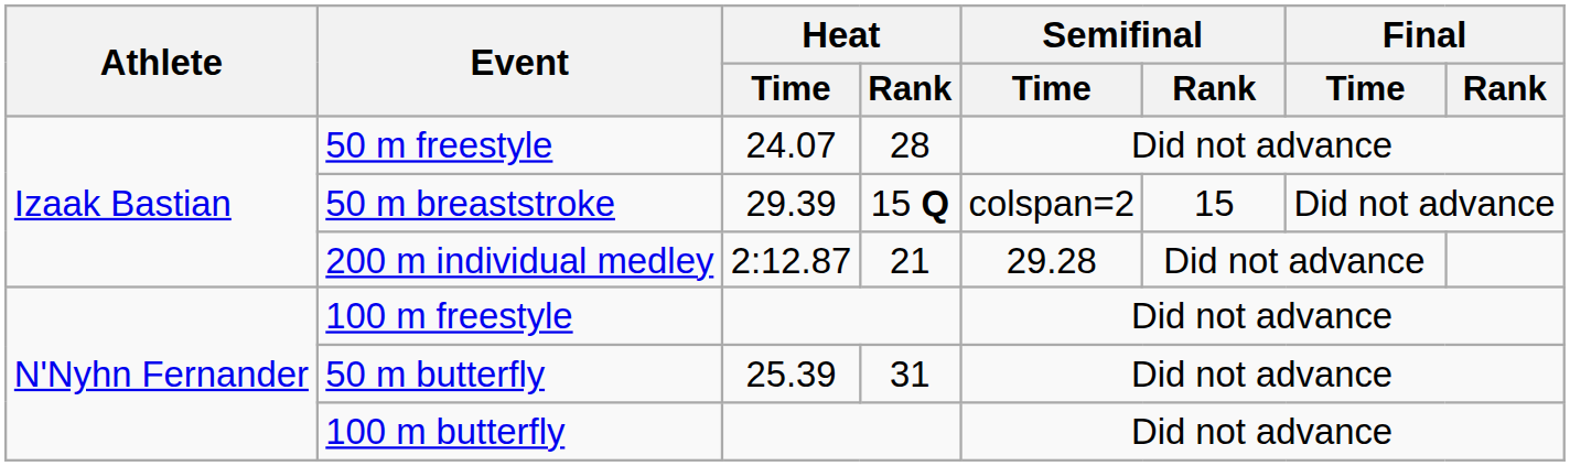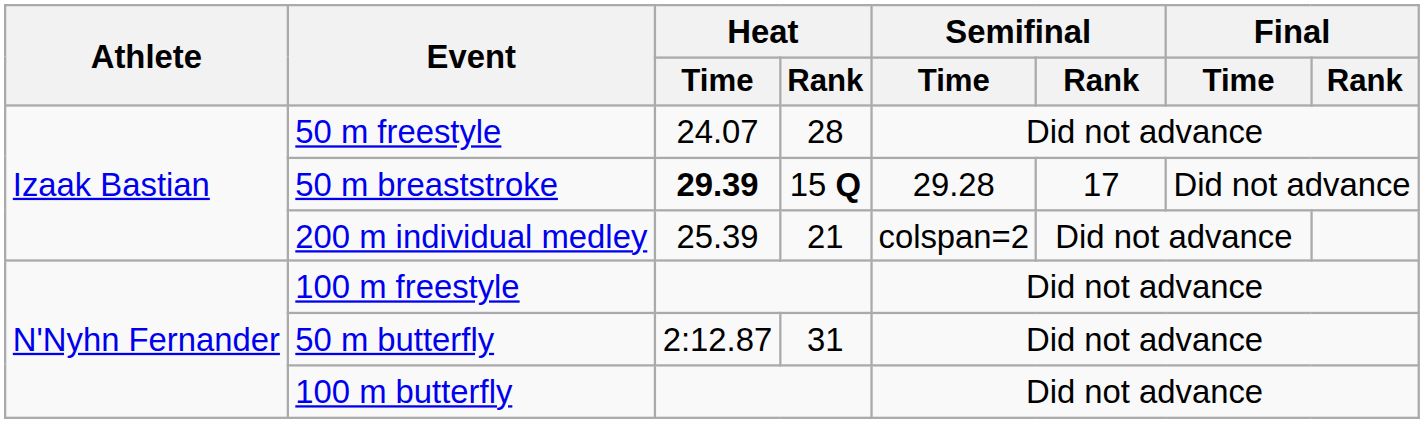50 m breaststroke | Heat / Time: normal -> bold
50 m breaststroke | Semifinal / Time: colspan=2 -> 29.28
50 m breaststroke | Semifinal / Rank: 15 -> 17
200 m individual medley | Heat / Time: 2:12.87 -> 25.39
200 m individual medley | Semifinal / Time: 29.28 -> colspan=2
50 m butterfly | Heat / Time: 25.39 -> 2:12.87
